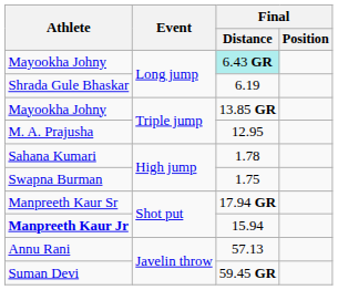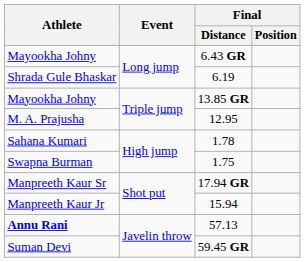Mayookha Johny / 6.43 GR | Final / Distance: paleturquoise background -> no background
Manpreeth Kaur Jr | Athlete: bold -> normal
Annu Rani | Athlete: normal -> bold
